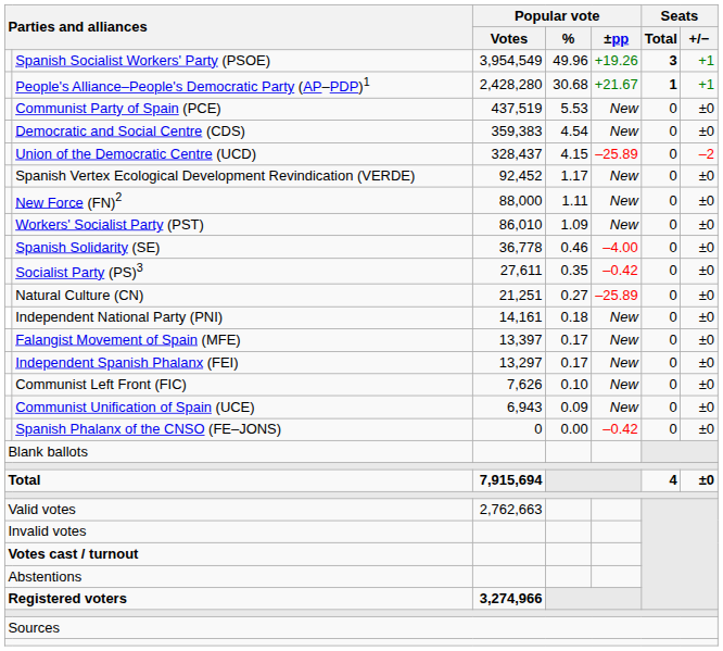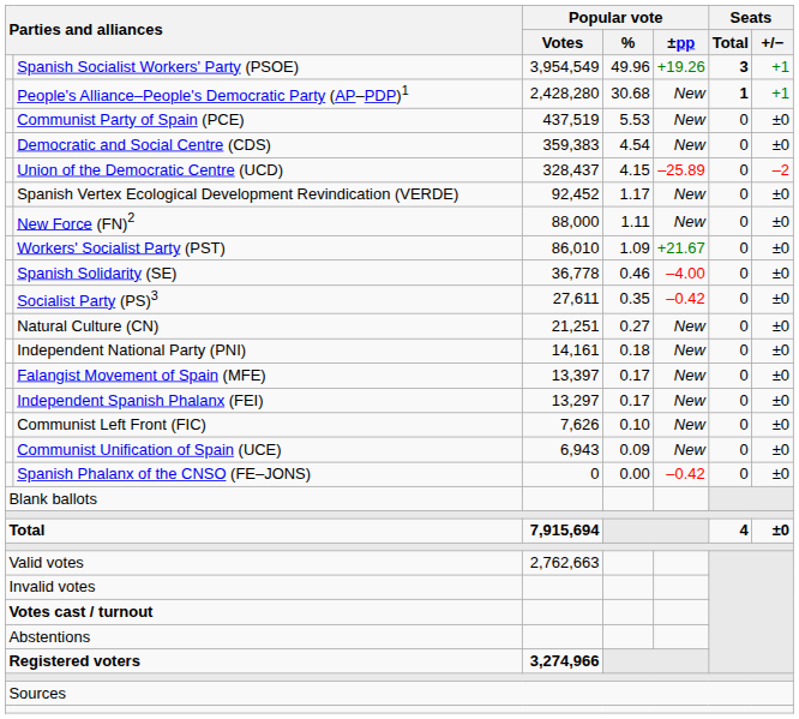People's Alliance–People's Democratic Party (AP–PDP)1 | Popular vote / ±pp: +21.67 -> New
Workers' Socialist Party (PST) | Popular vote / ±pp: New -> +21.67
Natural Culture (CN) | Popular vote / ±pp: –25.89 -> New
